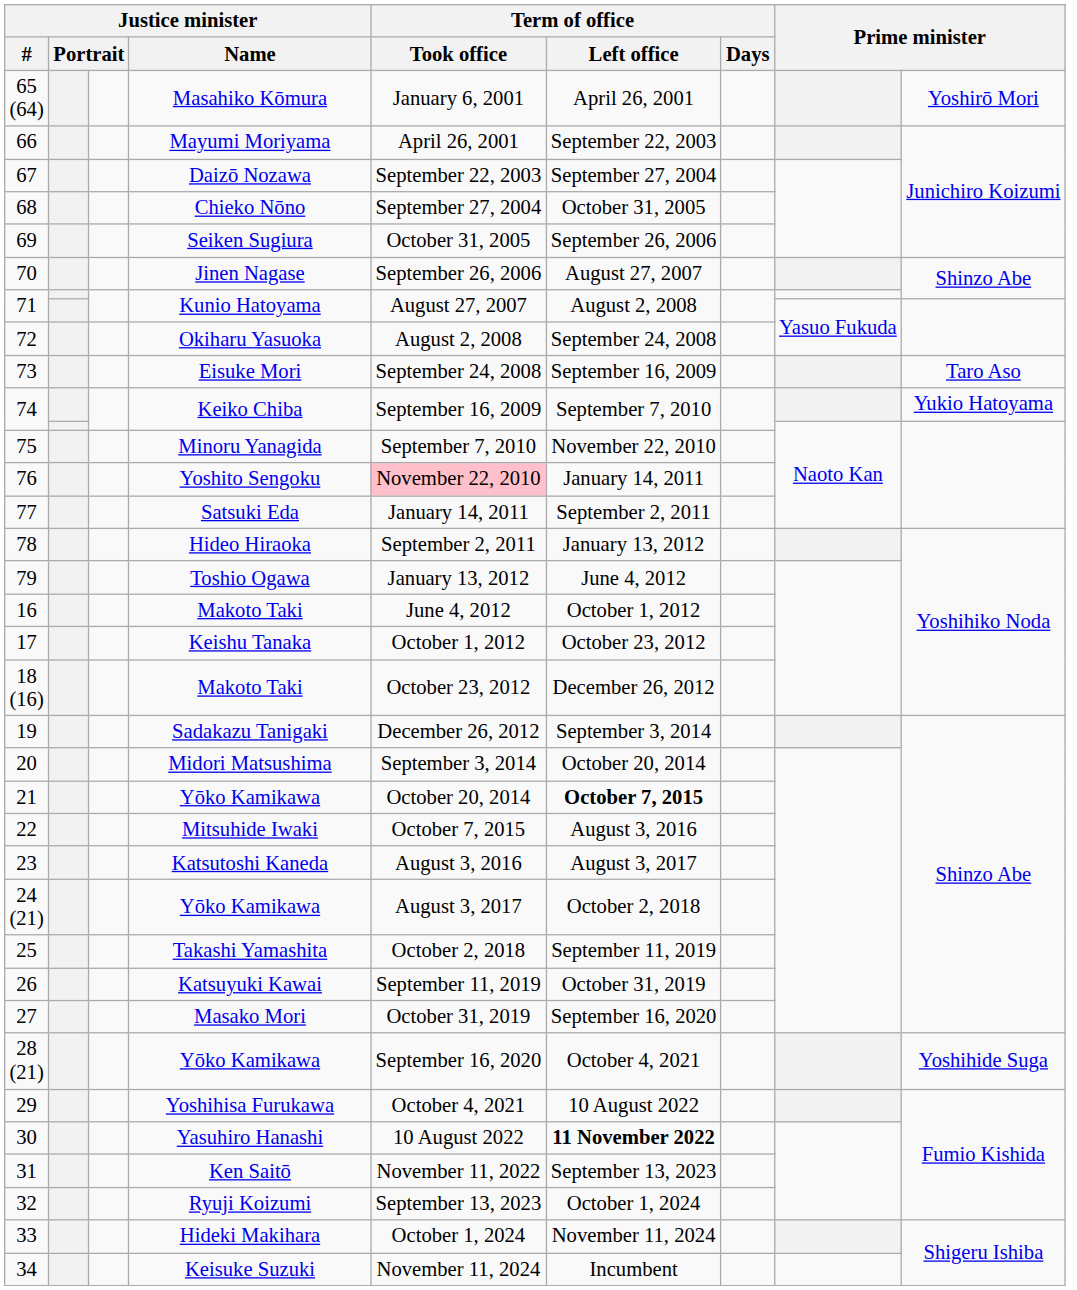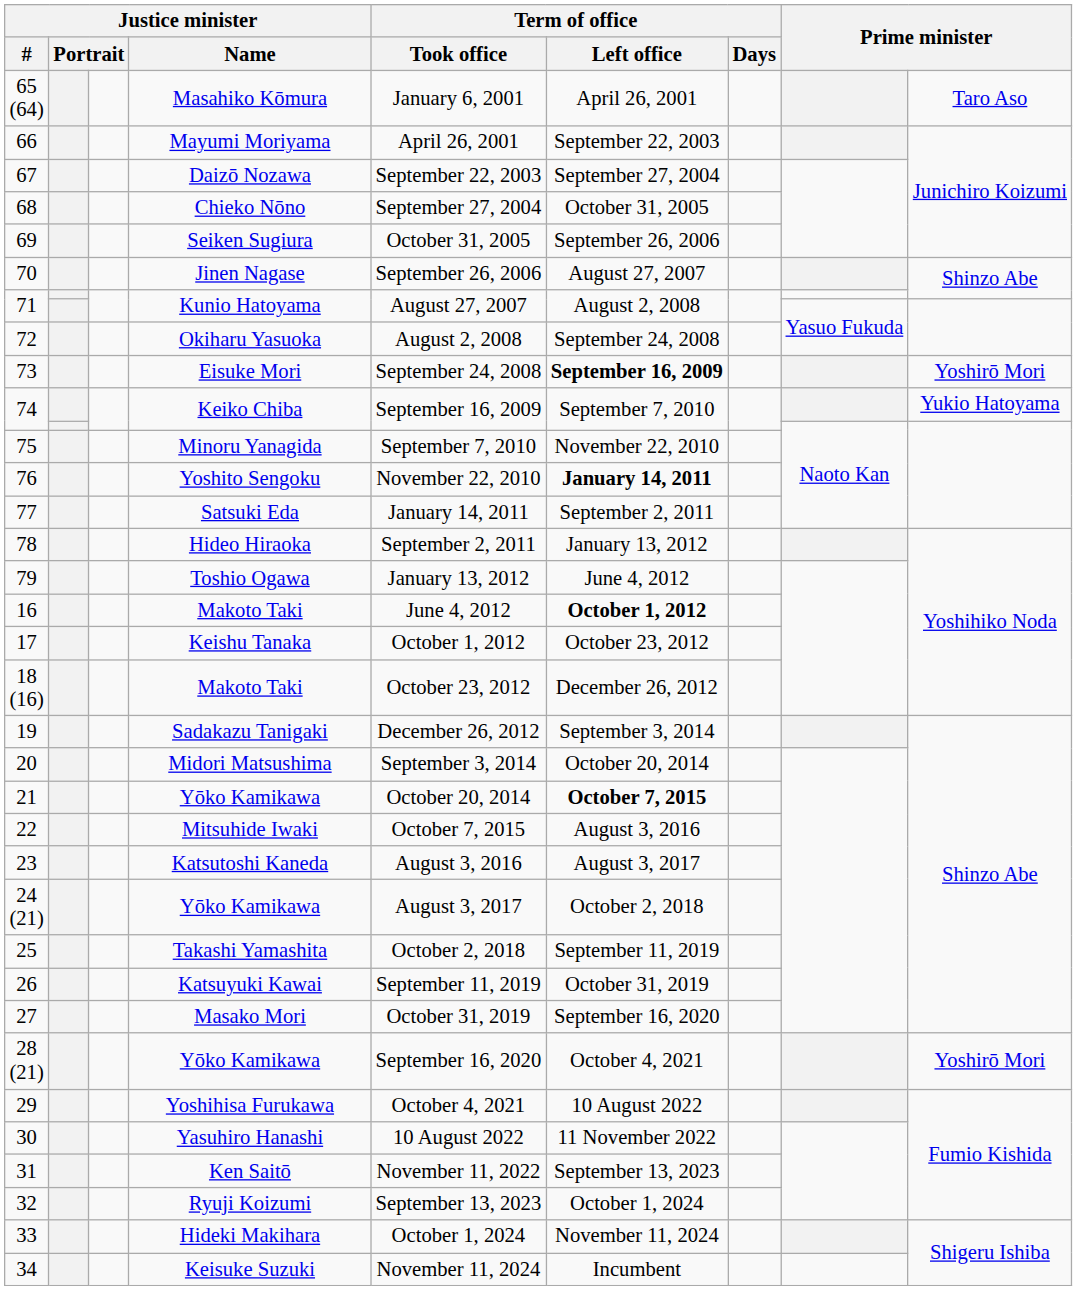65 (64) | column 9: Yoshirō Mori -> Taro Aso
73 | Term of office / Left office: normal -> bold
73 | column 9: Taro Aso -> Yoshirō Mori
76 | Term of office / Took office: pink background -> no background
76 | Term of office / Left office: normal -> bold
16 | Term of office / Left office: normal -> bold
28 (21) | column 9: Yoshihide Suga -> Yoshirō Mori
30 | Term of office / Left office: bold -> normal
